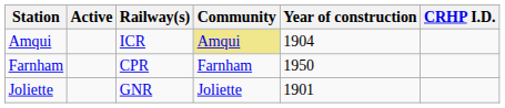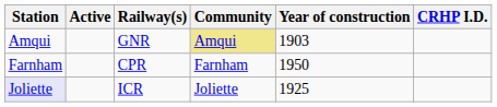row 2 | Railway(s): ICR -> GNR
row 2 | Year of construction: 1904 -> 1903
row 4 | Station: no background -> lavender background
row 4 | Railway(s): GNR -> ICR
row 4 | Year of construction: 1901 -> 1925
